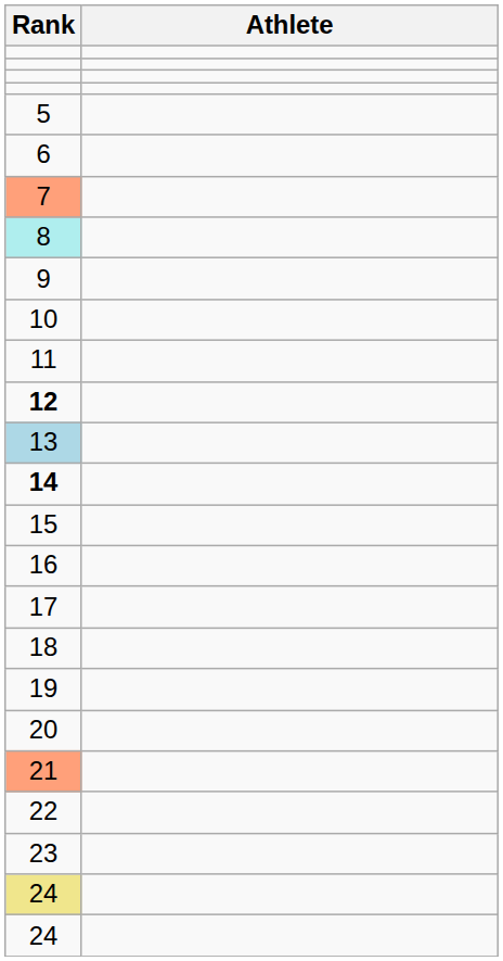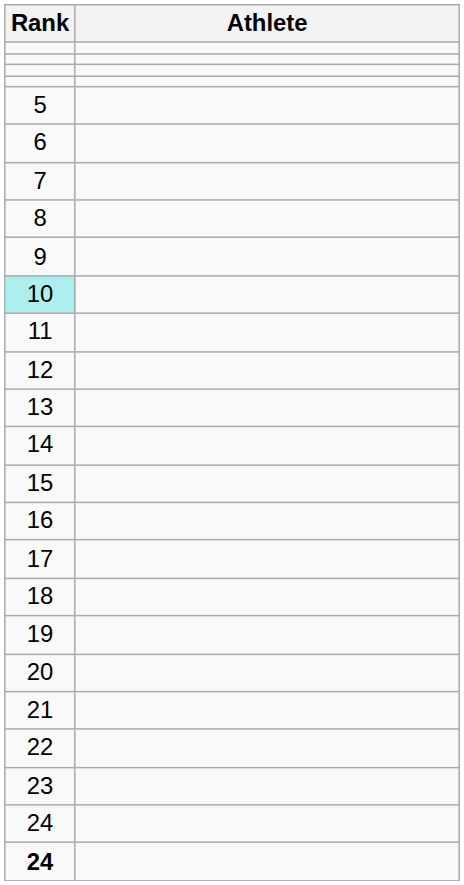row 8 | Rank: lightsalmon background -> no background
row 9 | Rank: paleturquoise background -> no background
row 11 | Rank: no background -> paleturquoise background
row 13 | Rank: bold -> normal
row 14 | Rank: lightblue background -> no background
row 15 | Rank: bold -> normal
row 22 | Rank: lightsalmon background -> no background
row 25 | Rank: khaki background -> no background
row 26 | Rank: normal -> bold
